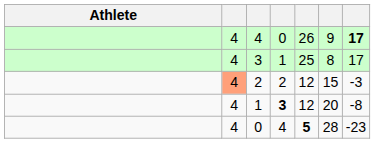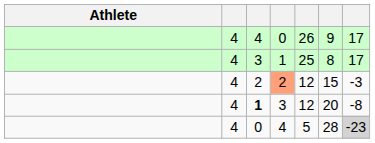row 2 | column 7: bold -> normal
row 4 | column 2: lightsalmon background -> no background
row 4 | column 4: no background -> lightsalmon background
row 5 | column 3: normal -> bold
row 5 | column 4: bold -> normal
row 6 | column 5: bold -> normal
row 6 | column 7: no background -> lightgrey background
